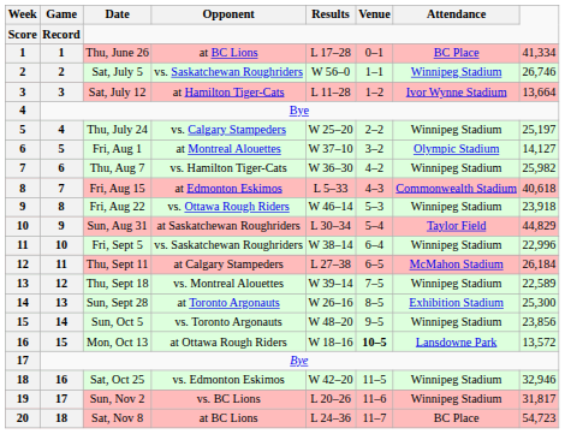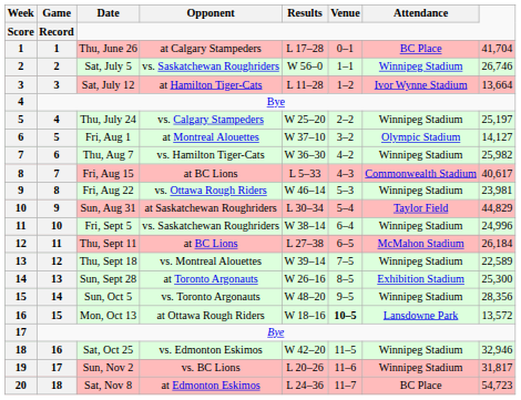Thu, June 26 | Opponent: at BC Lions -> at Calgary Stampeders
Thu, June 26 | column 8: 41,334 -> 41,704
Fri, Aug 15 | Opponent: at Edmonton Eskimos -> at BC Lions
Fri, Aug 15 | column 8: 40,618 -> 40,617
Fri, Aug 22 | column 8: 23,918 -> 23,981
Fri, Sept 5 | column 8: 22,996 -> 24,996
Thu, Sept 11 | Opponent: at Calgary Stampeders -> at BC Lions
Sun, Oct 5 | column 8: 23,856 -> 28,356
Sat, Nov 8 | Opponent: at BC Lions -> at Edmonton Eskimos
